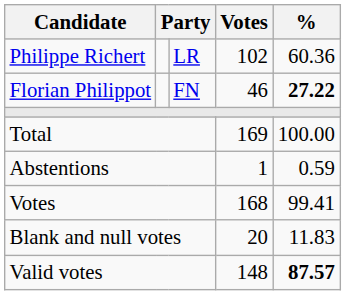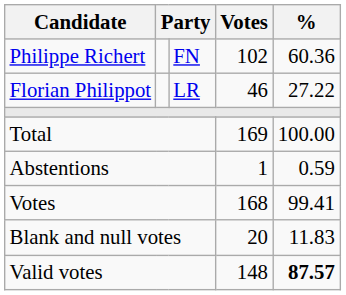Philippe Richert | column 3: LR -> FN
Florian Philippot | column 3: FN -> LR
Florian Philippot | %: bold -> normal
